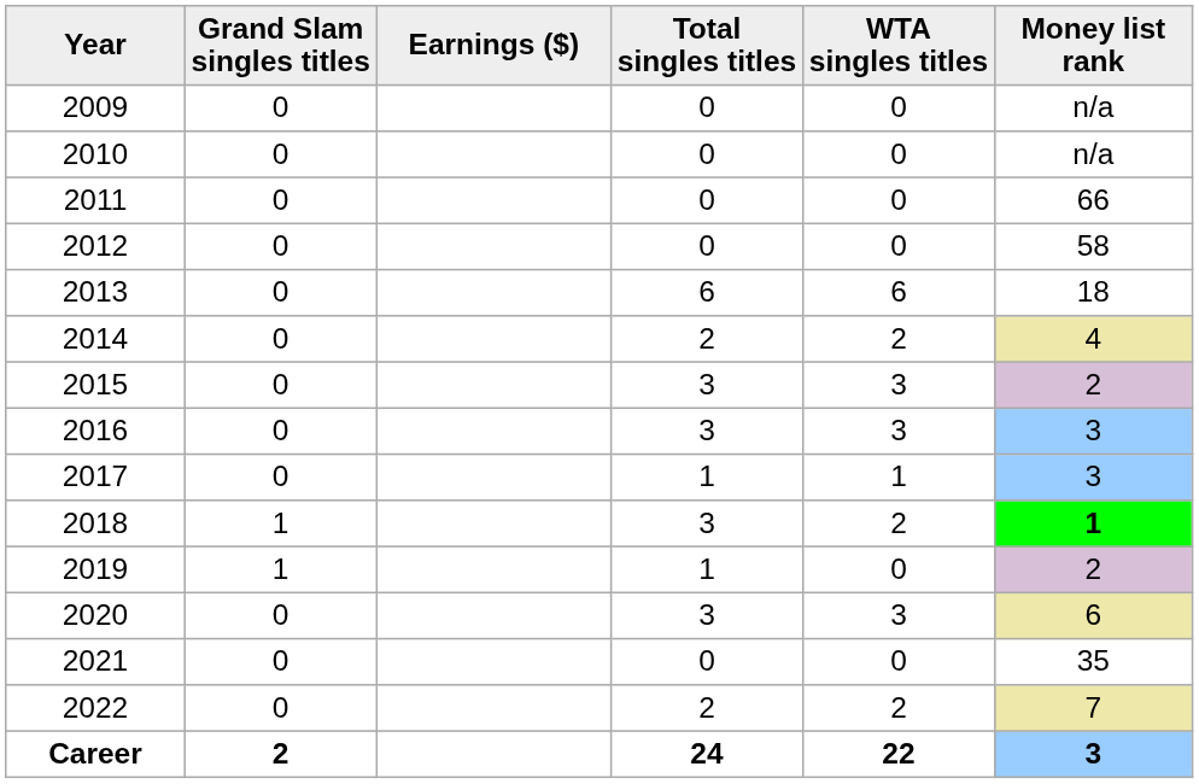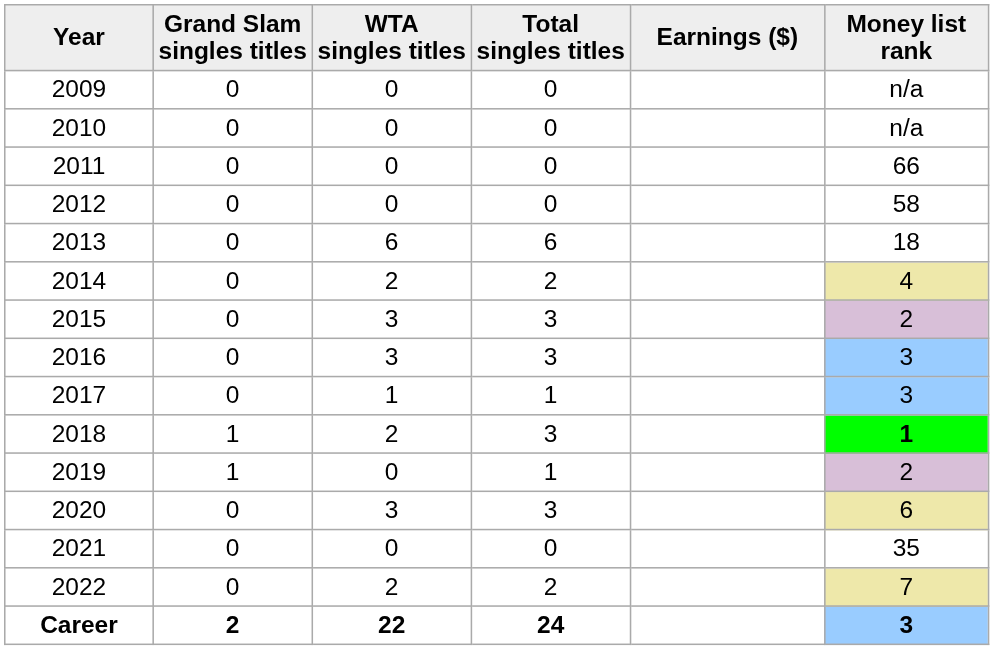columns swapped: WTA singles titles <-> Earnings ($)
